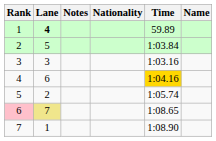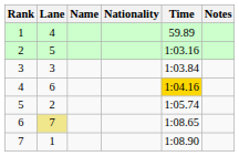columns swapped: Name <-> Notes
row 2 | Lane: bold -> normal
row 3 | Time: 1:03.84 -> 1:03.16
row 4 | Time: 1:03.16 -> 1:03.84
row 7 | Rank: pink background -> no background
